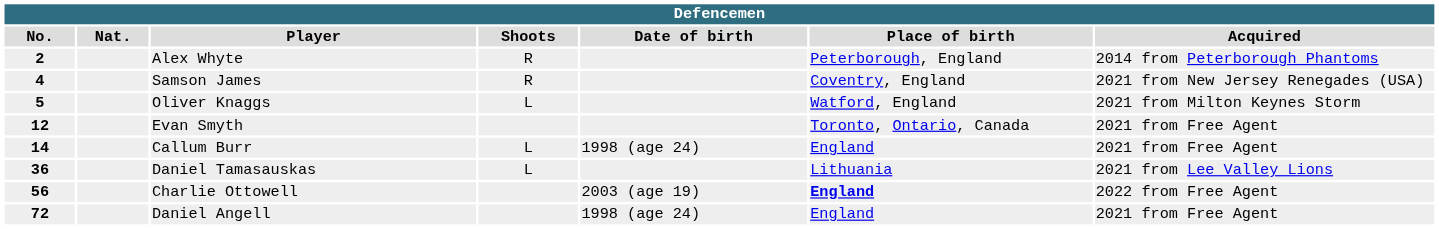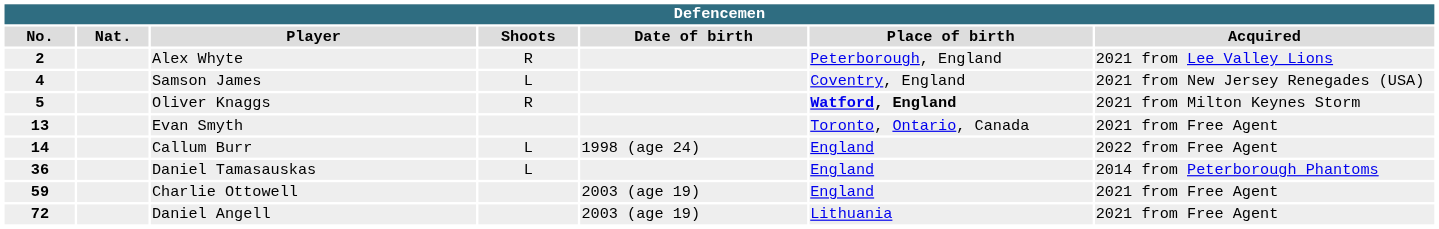Alex Whyte | Acquired: 2014 from Peterborough Phantoms -> 2021 from Lee Valley Lions
Samson James | Shoots: R -> L
Oliver Knaggs | Shoots: L -> R
Oliver Knaggs | Place of birth: normal -> bold
Evan Smyth | No.: 12 -> 13
Callum Burr | Acquired: 2021 from Free Agent -> 2022 from Free Agent
Daniel Tamasauskas | Place of birth: Lithuania -> England
Daniel Tamasauskas | Acquired: 2021 from Lee Valley Lions -> 2014 from Peterborough Phantoms
Charlie Ottowell | No.: 56 -> 59
Charlie Ottowell | Place of birth: bold -> normal
Charlie Ottowell | Acquired: 2022 from Free Agent -> 2021 from Free Agent
Daniel Angell | Date of birth: 1998 (age 24) -> 2003 (age 19)
Daniel Angell | Place of birth: England -> Lithuania
